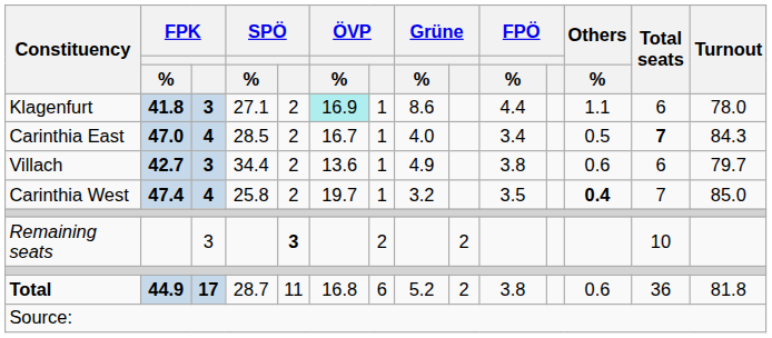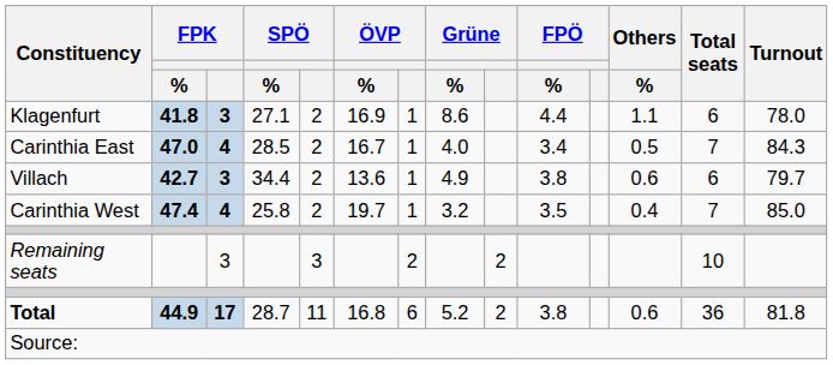Klagenfurt | ÖVP / %: paleturquoise background -> no background
Carinthia East | Total seats: bold -> normal
Carinthia West | Others / %: bold -> normal
Remaining seats | SPÖ: bold -> normal
